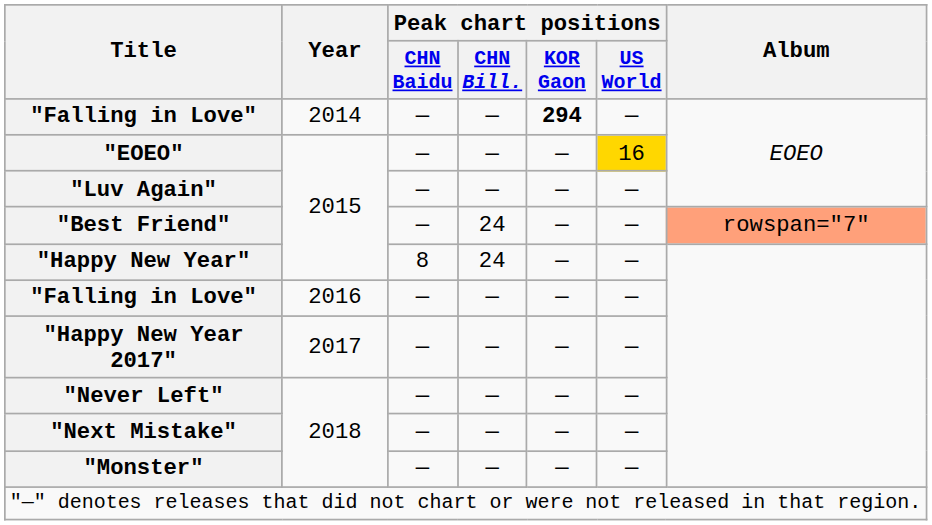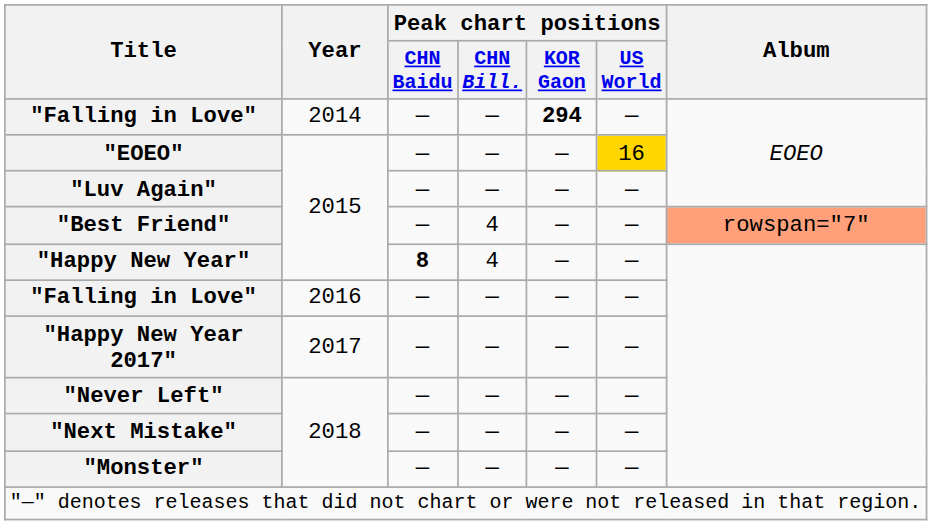"Best Friend" | Peak chart positions / CHN Bill.: 24 -> 4
"Happy New Year" | Peak chart positions / CHN Baidu: normal -> bold
"Happy New Year" | Peak chart positions / CHN Bill.: 24 -> 4
